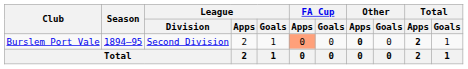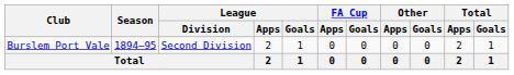Burslem Port Vale | FA Cup / Apps: lightsalmon background -> no background
Burslem Port Vale | Other / Apps: bold -> normal
Burslem Port Vale | Total / Apps: bold -> normal
